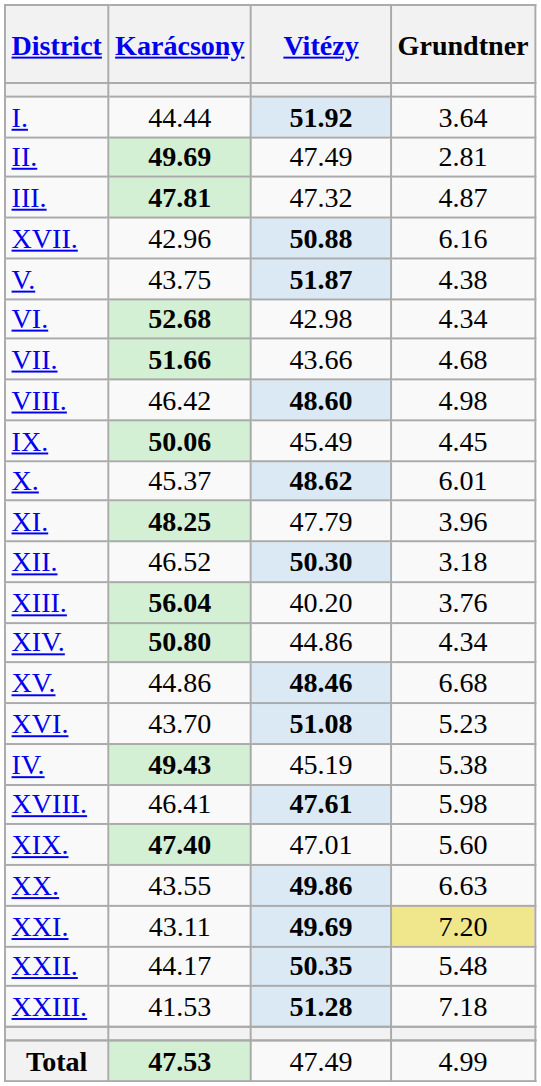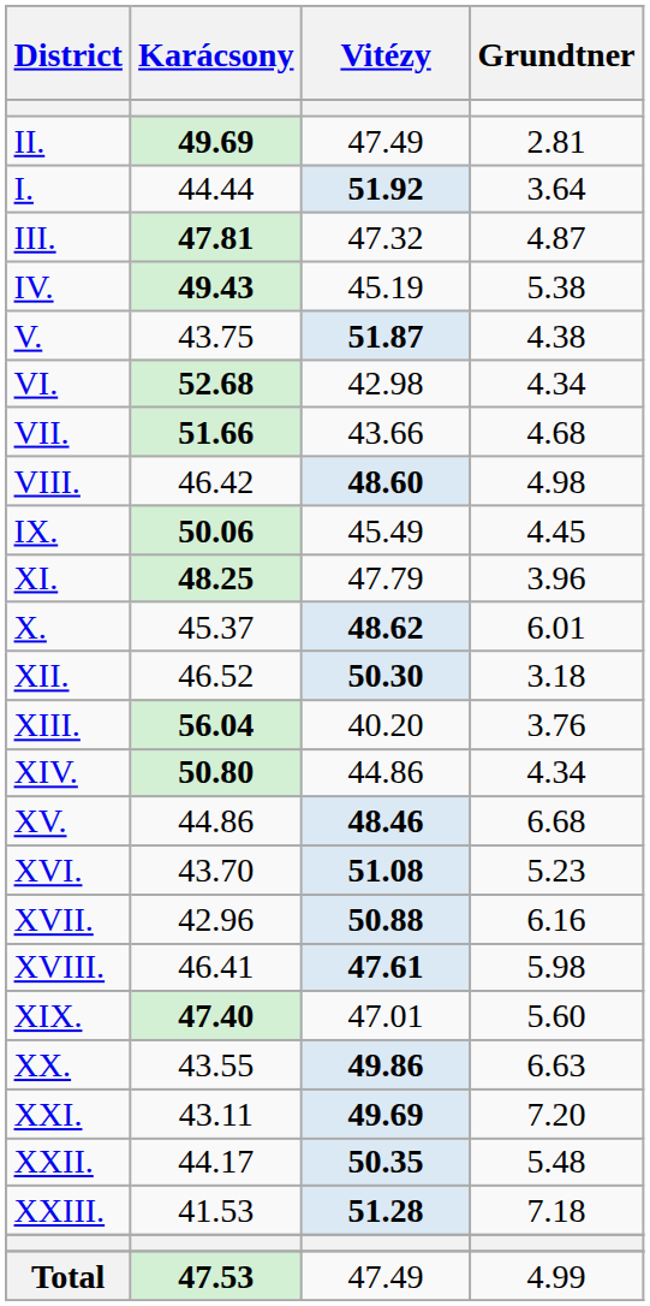rows swapped: I. <-> II.
rows swapped: IV. <-> XVII.
rows swapped: X. <-> XI.
XXI. | Grundtner: khaki background -> no background
